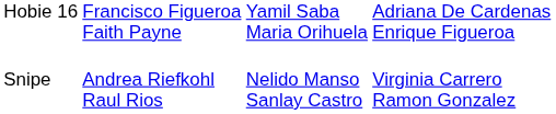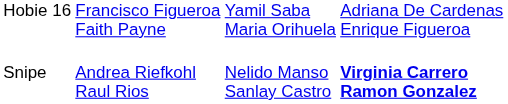Snipe | column 4: normal -> bold
